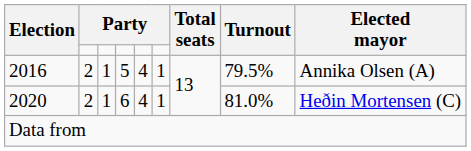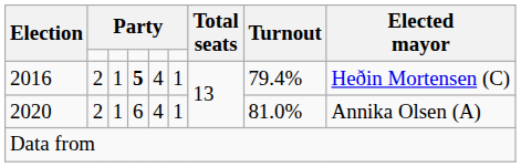2016 | column 4: normal -> bold
2016 | Turnout: 79.5% -> 79.4%
2016 | Elected mayor: Annika Olsen (A) -> Heðin Mortensen (C)
2020 | Elected mayor: Heðin Mortensen (C) -> Annika Olsen (A)
